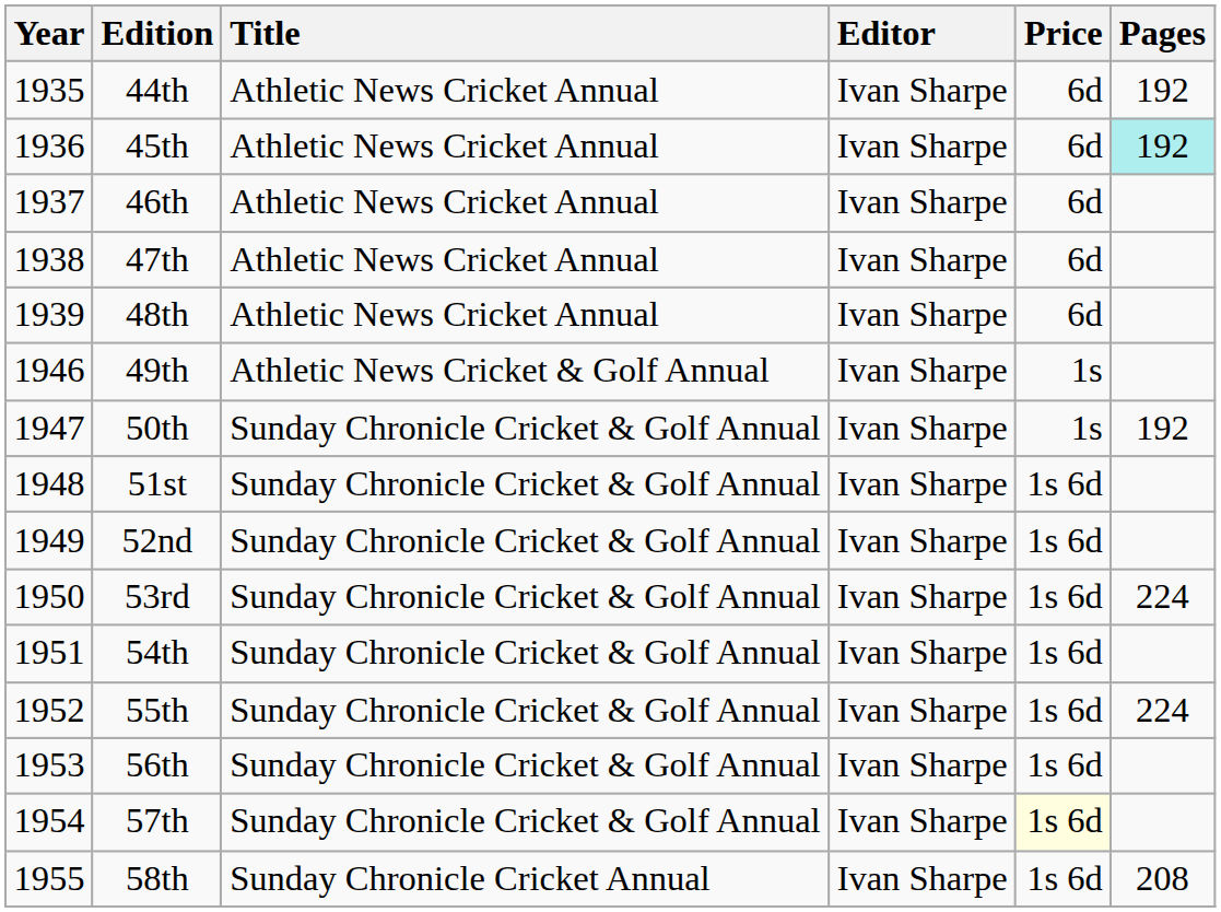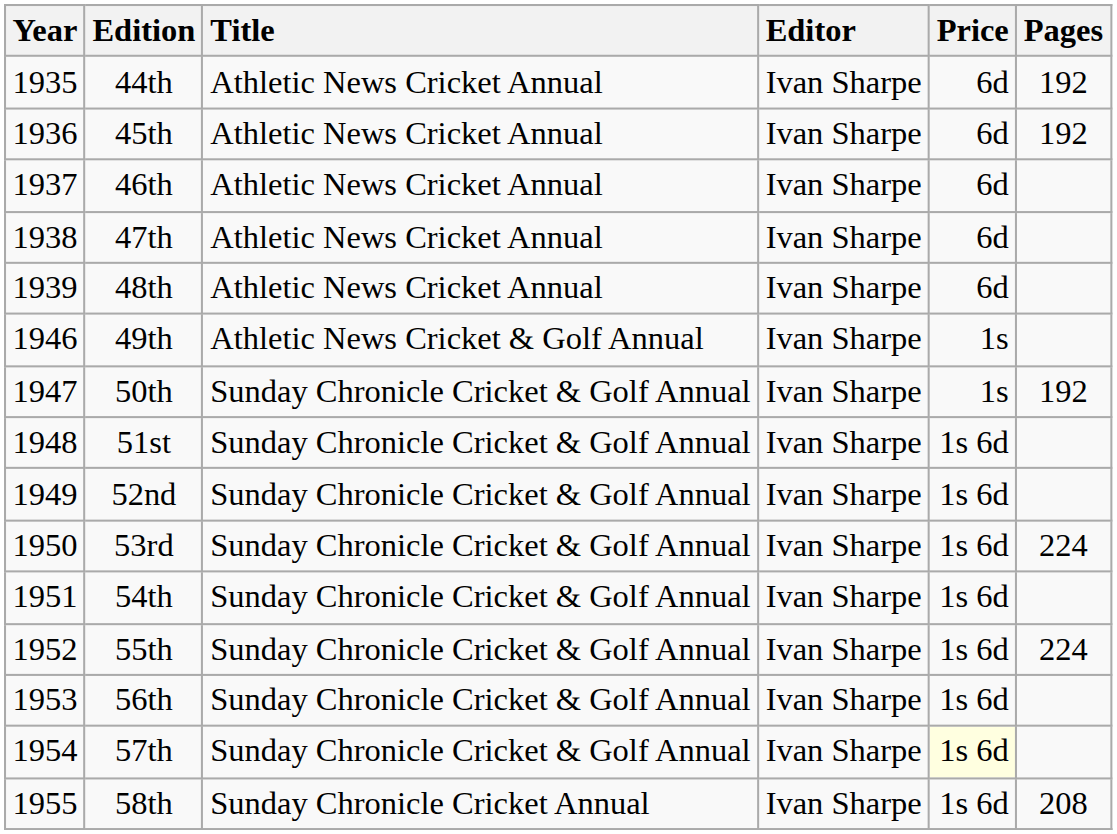45th | Pages: paleturquoise background -> no background
